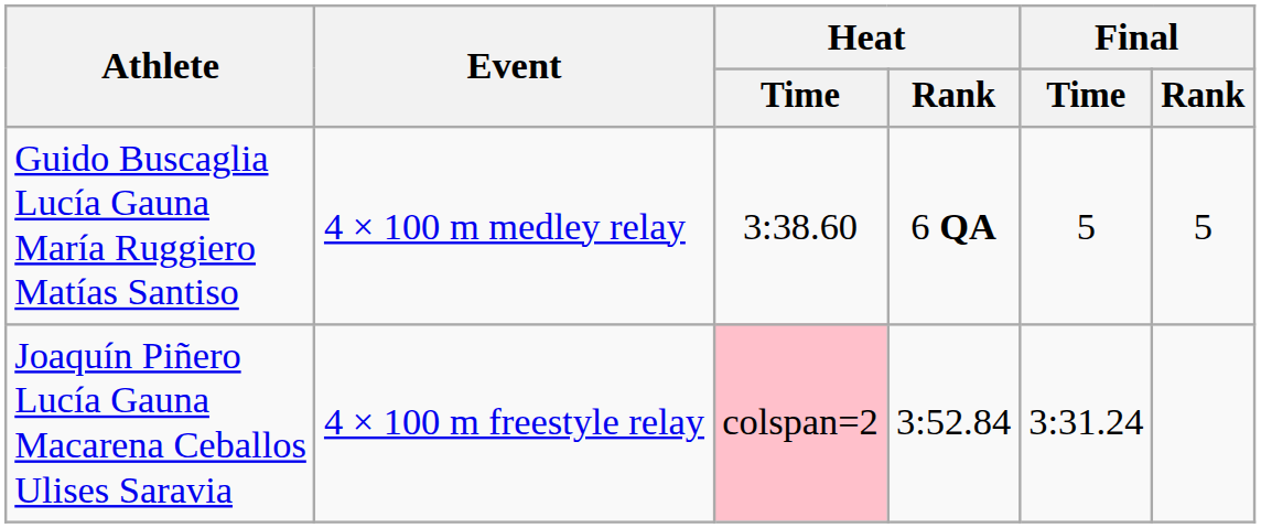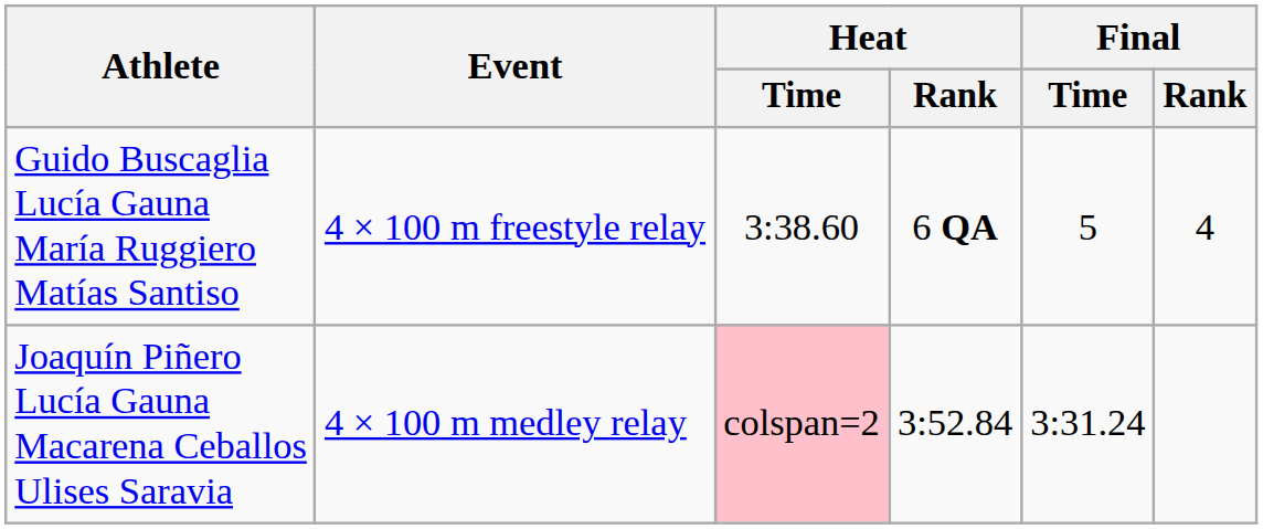Guido Buscaglia Lucía Gauna María Ruggiero Matías Santiso | Event: 4 × 100 m medley relay -> 4 × 100 m freestyle relay
Guido Buscaglia Lucía Gauna María Ruggiero Matías Santiso | Final / Rank: 5 -> 4
Joaquín Piñero Lucía Gauna Macarena Ceballos Ulises Saravia | Event: 4 × 100 m freestyle relay -> 4 × 100 m medley relay
